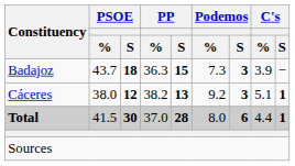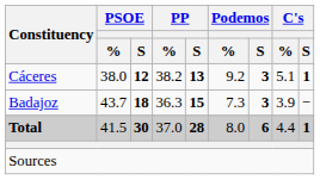rows swapped: Badajoz <-> Cáceres
